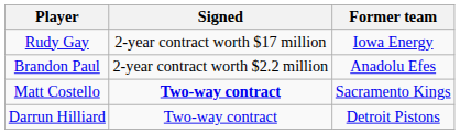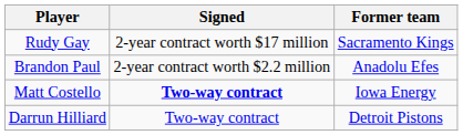Rudy Gay | Former team: Iowa Energy -> Sacramento Kings
Matt Costello | Former team: Sacramento Kings -> Iowa Energy
